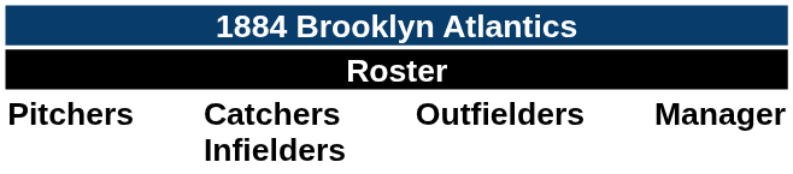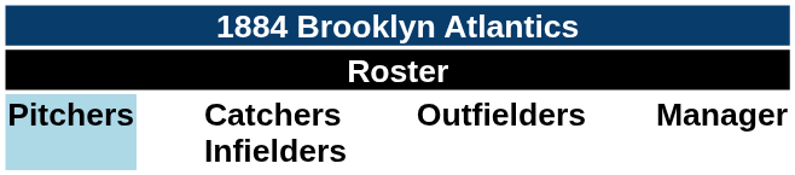Pitchers | column 1: no background -> lightblue background
